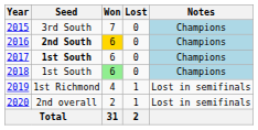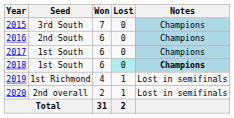2016 | Seed: bold -> normal
2016 | Won: gold background -> no background
2017 | Seed: bold -> normal
2018 | Won: lightgreen background -> no background
2018 | Lost: no background -> paleturquoise background
2018 | Notes: normal -> bold
